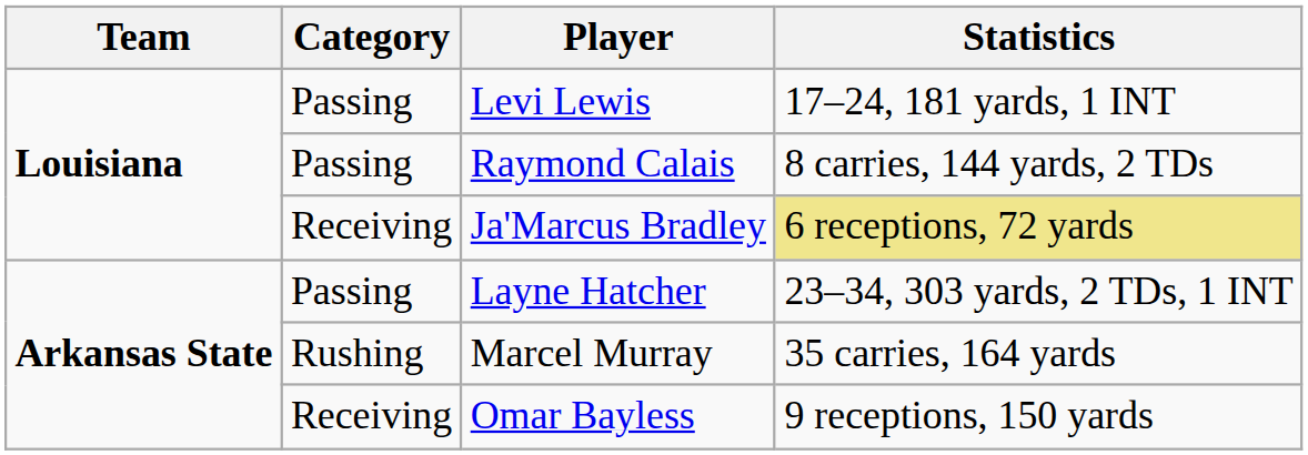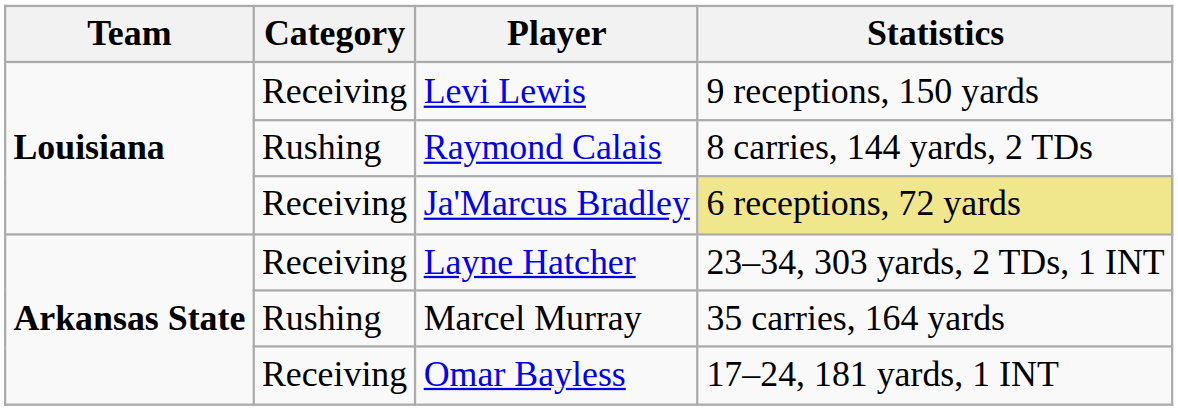Levi Lewis | Category: Passing -> Receiving
Levi Lewis | Statistics: 17–24, 181 yards, 1 INT -> 9 receptions, 150 yards
Raymond Calais | Category: Passing -> Rushing
Layne Hatcher | Category: Passing -> Receiving
Omar Bayless | Statistics: 9 receptions, 150 yards -> 17–24, 181 yards, 1 INT
